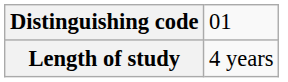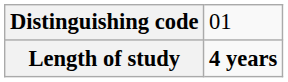Length of study | column 2: normal -> bold
